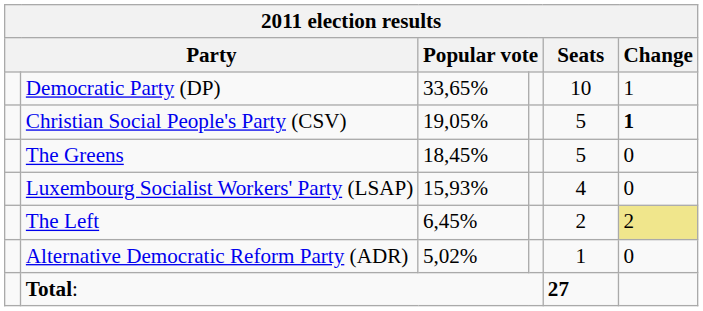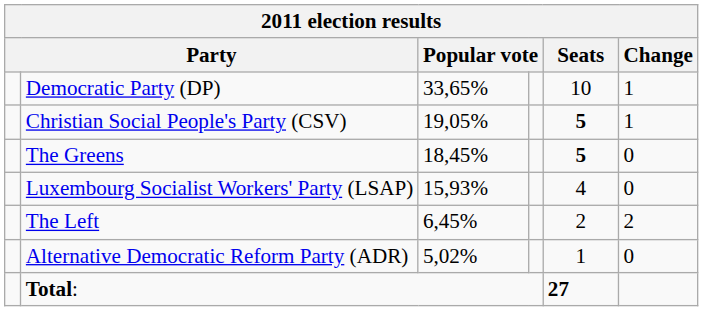Christian Social People's Party (CSV) | Seats: normal -> bold
Christian Social People's Party (CSV) | Change: bold -> normal
The Greens | Seats: normal -> bold
The Left | Change: khaki background -> no background
